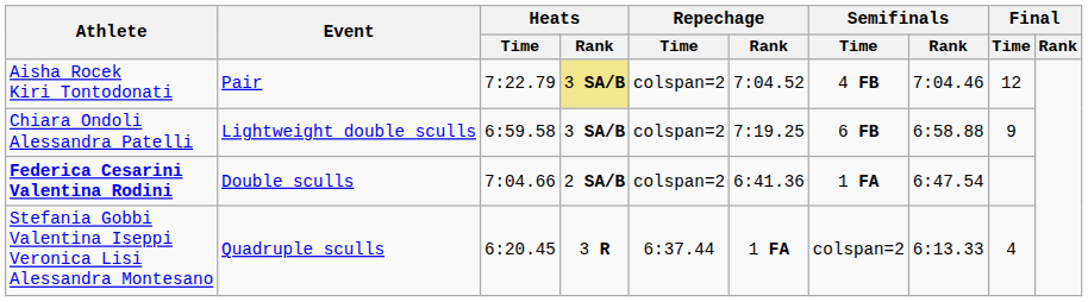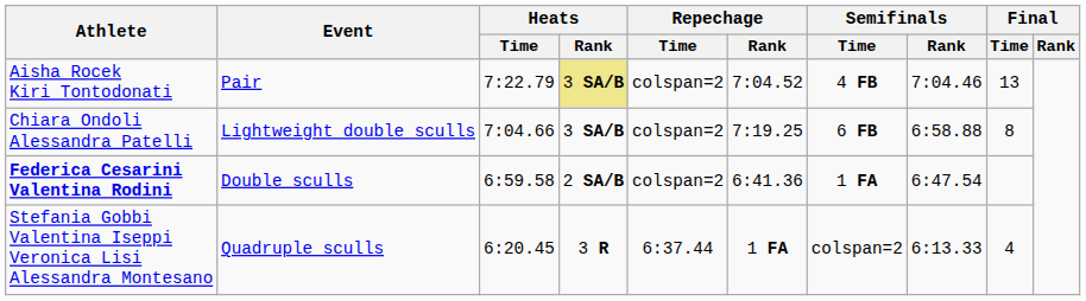Aisha Rocek Kiri Tontodonati | Final / Time: 12 -> 13
Chiara Ondoli Alessandra Patelli | Heats / Time: 6:59.58 -> 7:04.66
Chiara Ondoli Alessandra Patelli | Final / Time: 9 -> 8
Federica Cesarini Valentina Rodini | Heats / Time: 7:04.66 -> 6:59.58
